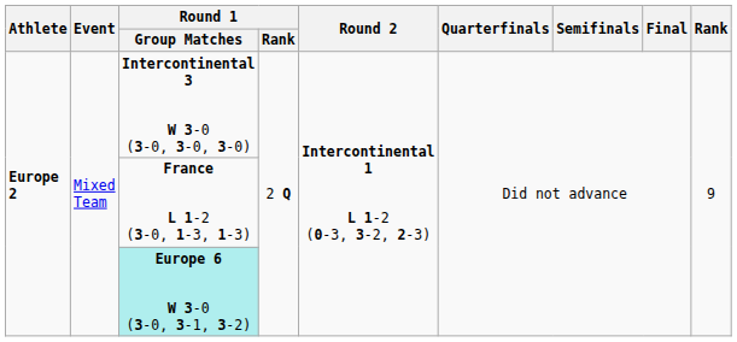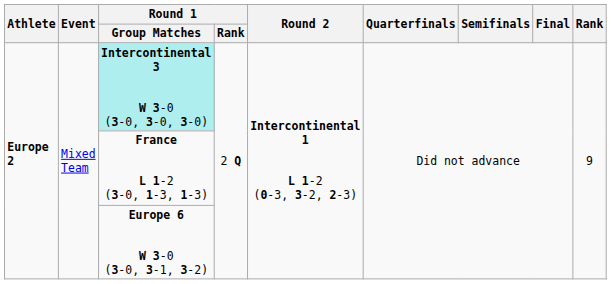Intercontinental 3 W 3-0 (3-0, 3-0, 3-0) | Round 1 / Group Matches: no background -> paleturquoise background
Europe 6 W 3-0 (3-0, 3-1, 3-2) | Round 1 / Group Matches: paleturquoise background -> no background
